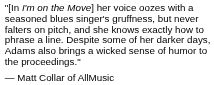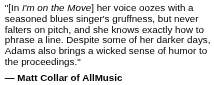row 2 | column 1: normal -> bold
